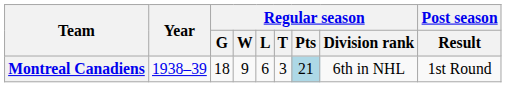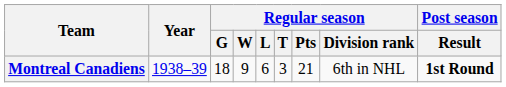Montreal Canadiens | Regular season / Pts: lightblue background -> no background
Montreal Canadiens | Post season / Result: normal -> bold
